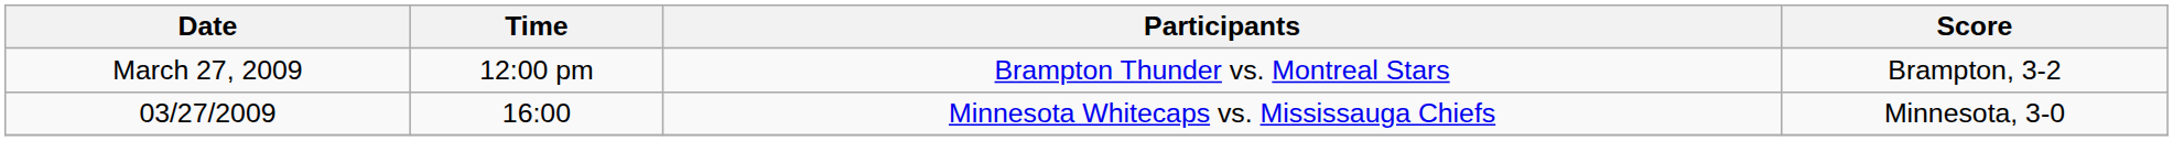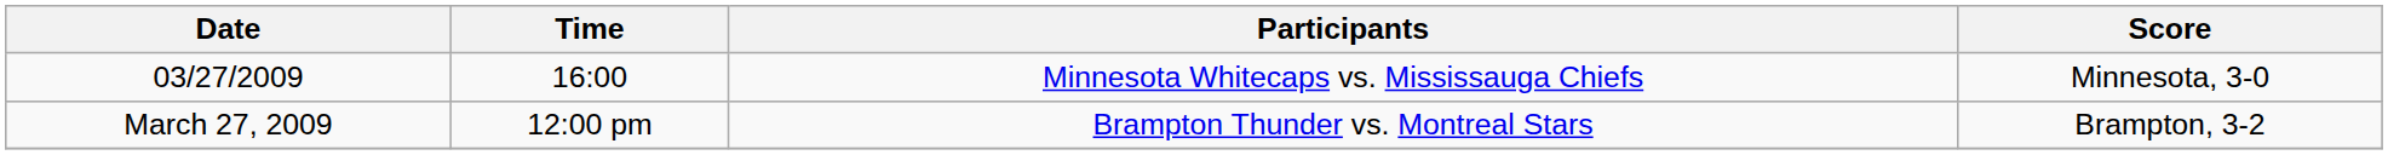rows swapped: March 27, 2009 <-> 03/27/2009
